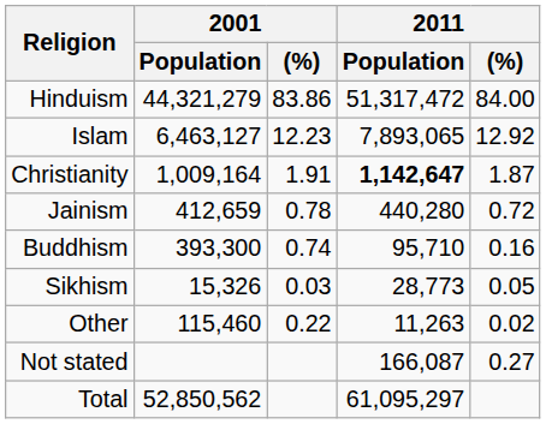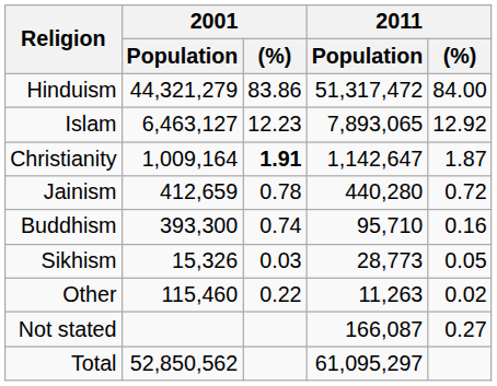Christianity | 2001 / (%): normal -> bold
Christianity | 2011 / Population: bold -> normal
